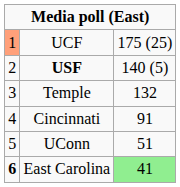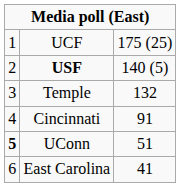UCF | column 1: lightsalmon background -> no background
UConn | column 1: normal -> bold
East Carolina | column 1: bold -> normal
East Carolina | column 3: lightgreen background -> no background
